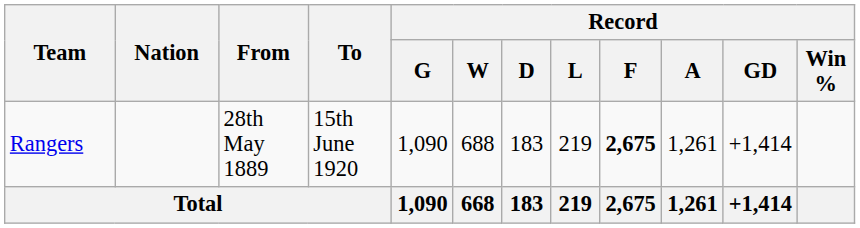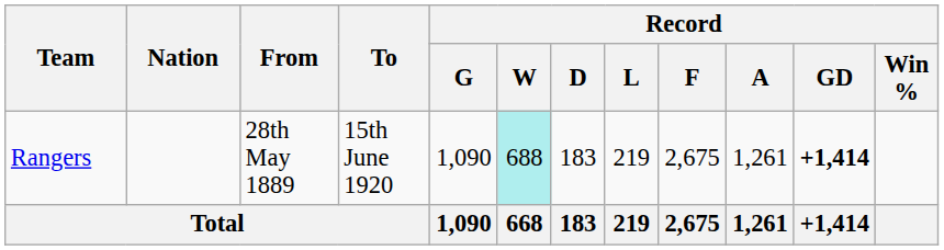Rangers | Record / W: no background -> paleturquoise background
Rangers | Record / F: bold -> normal
Rangers | Record / GD: normal -> bold
